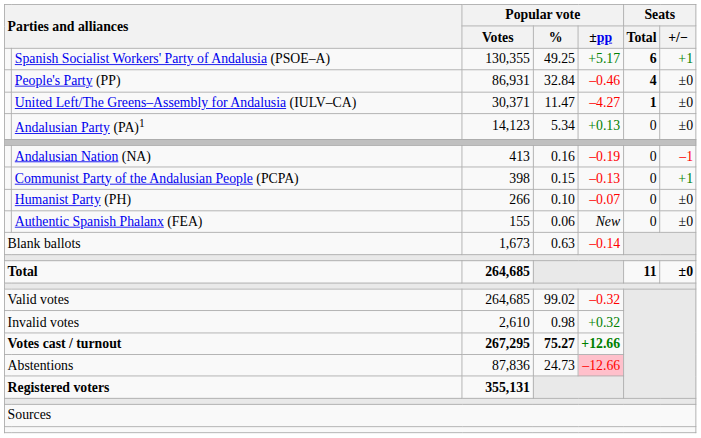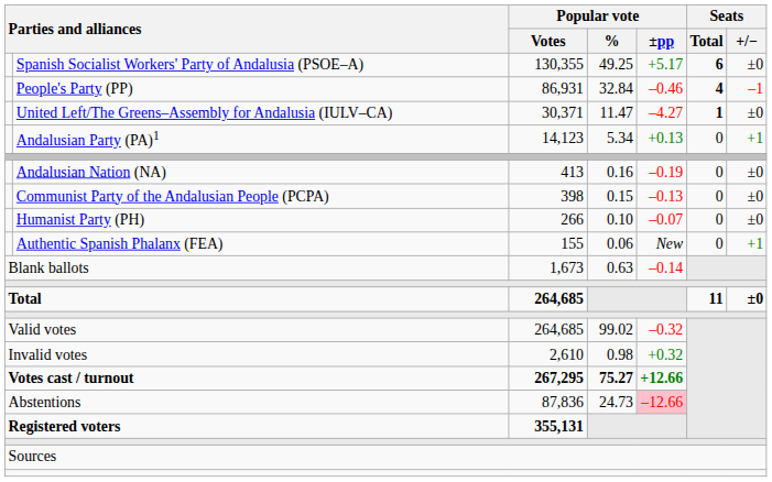Spanish Socialist Workers' Party of Andalusia (PSOE–A) | Seats / +/−: +1 -> ±0
People's Party (PP) | Seats / +/−: ±0 -> –1
Andalusian Party (PA)1 | Seats / +/−: ±0 -> +1
Andalusian Nation (NA) | Seats / +/−: –1 -> ±0
Communist Party of the Andalusian People (PCPA) | Seats / +/−: +1 -> ±0
Authentic Spanish Phalanx (FEA) | Seats / +/−: ±0 -> +1
